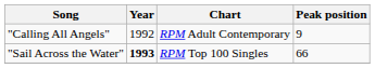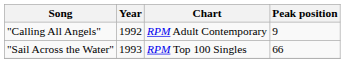"Sail Across the Water" | Year: bold -> normal
